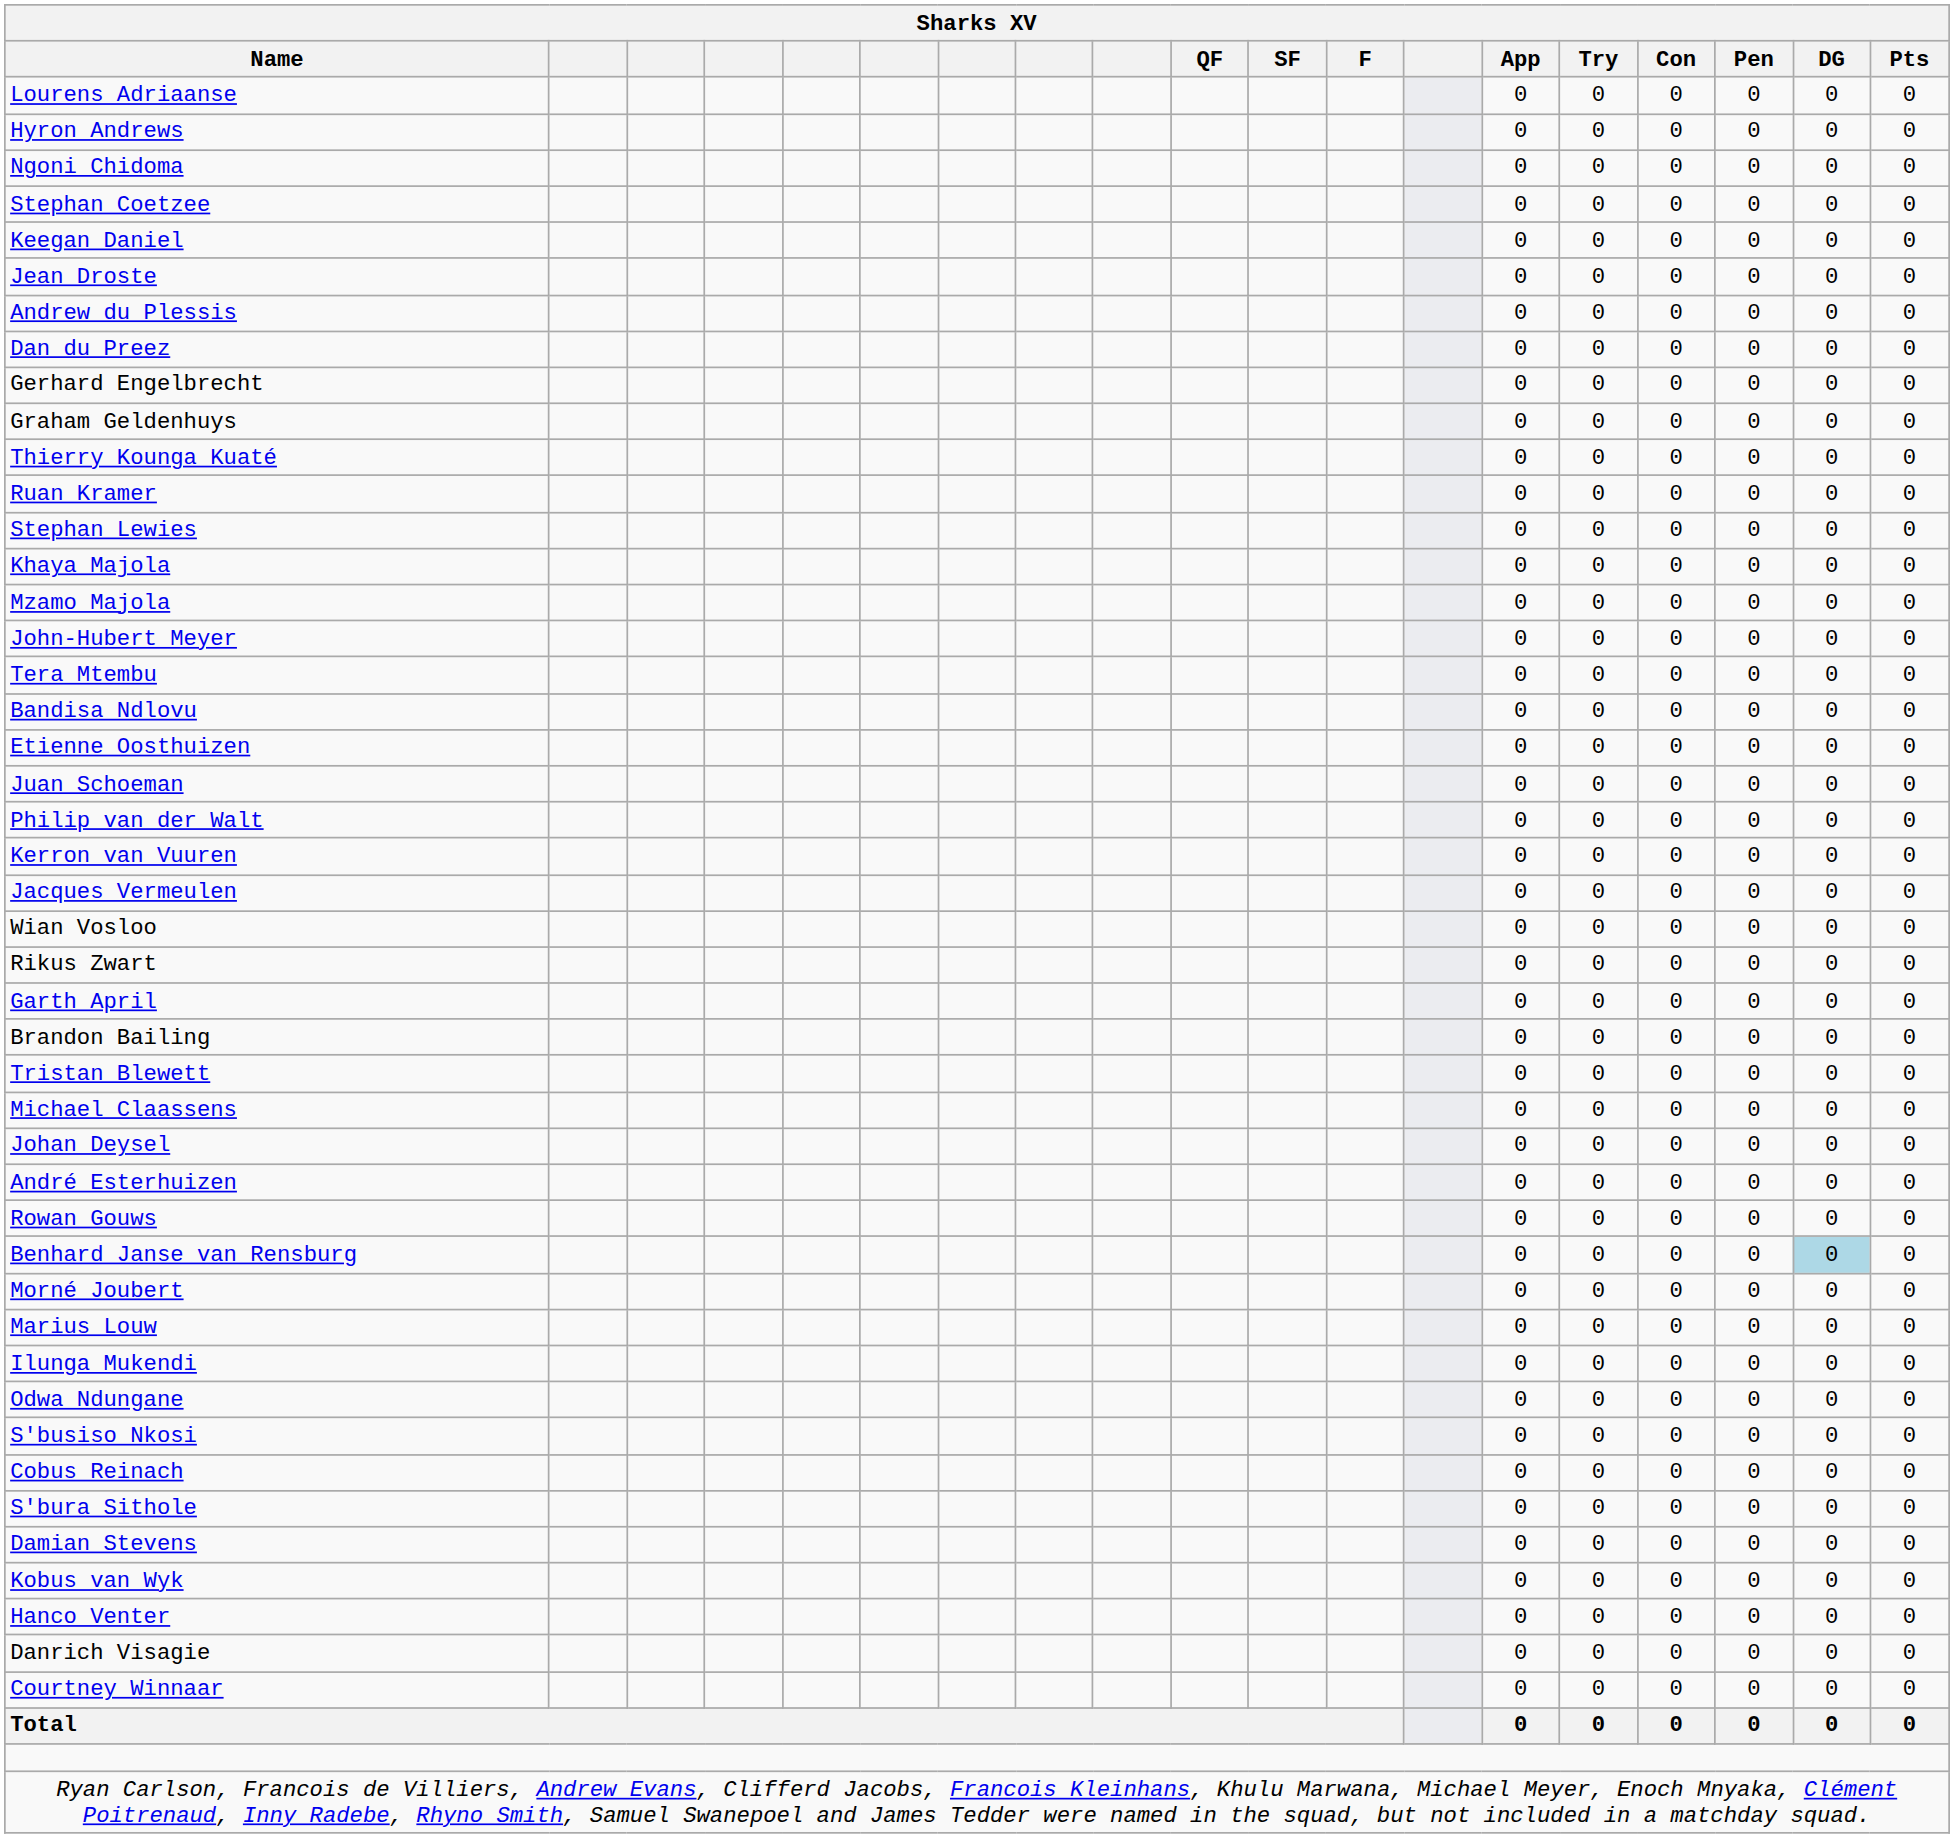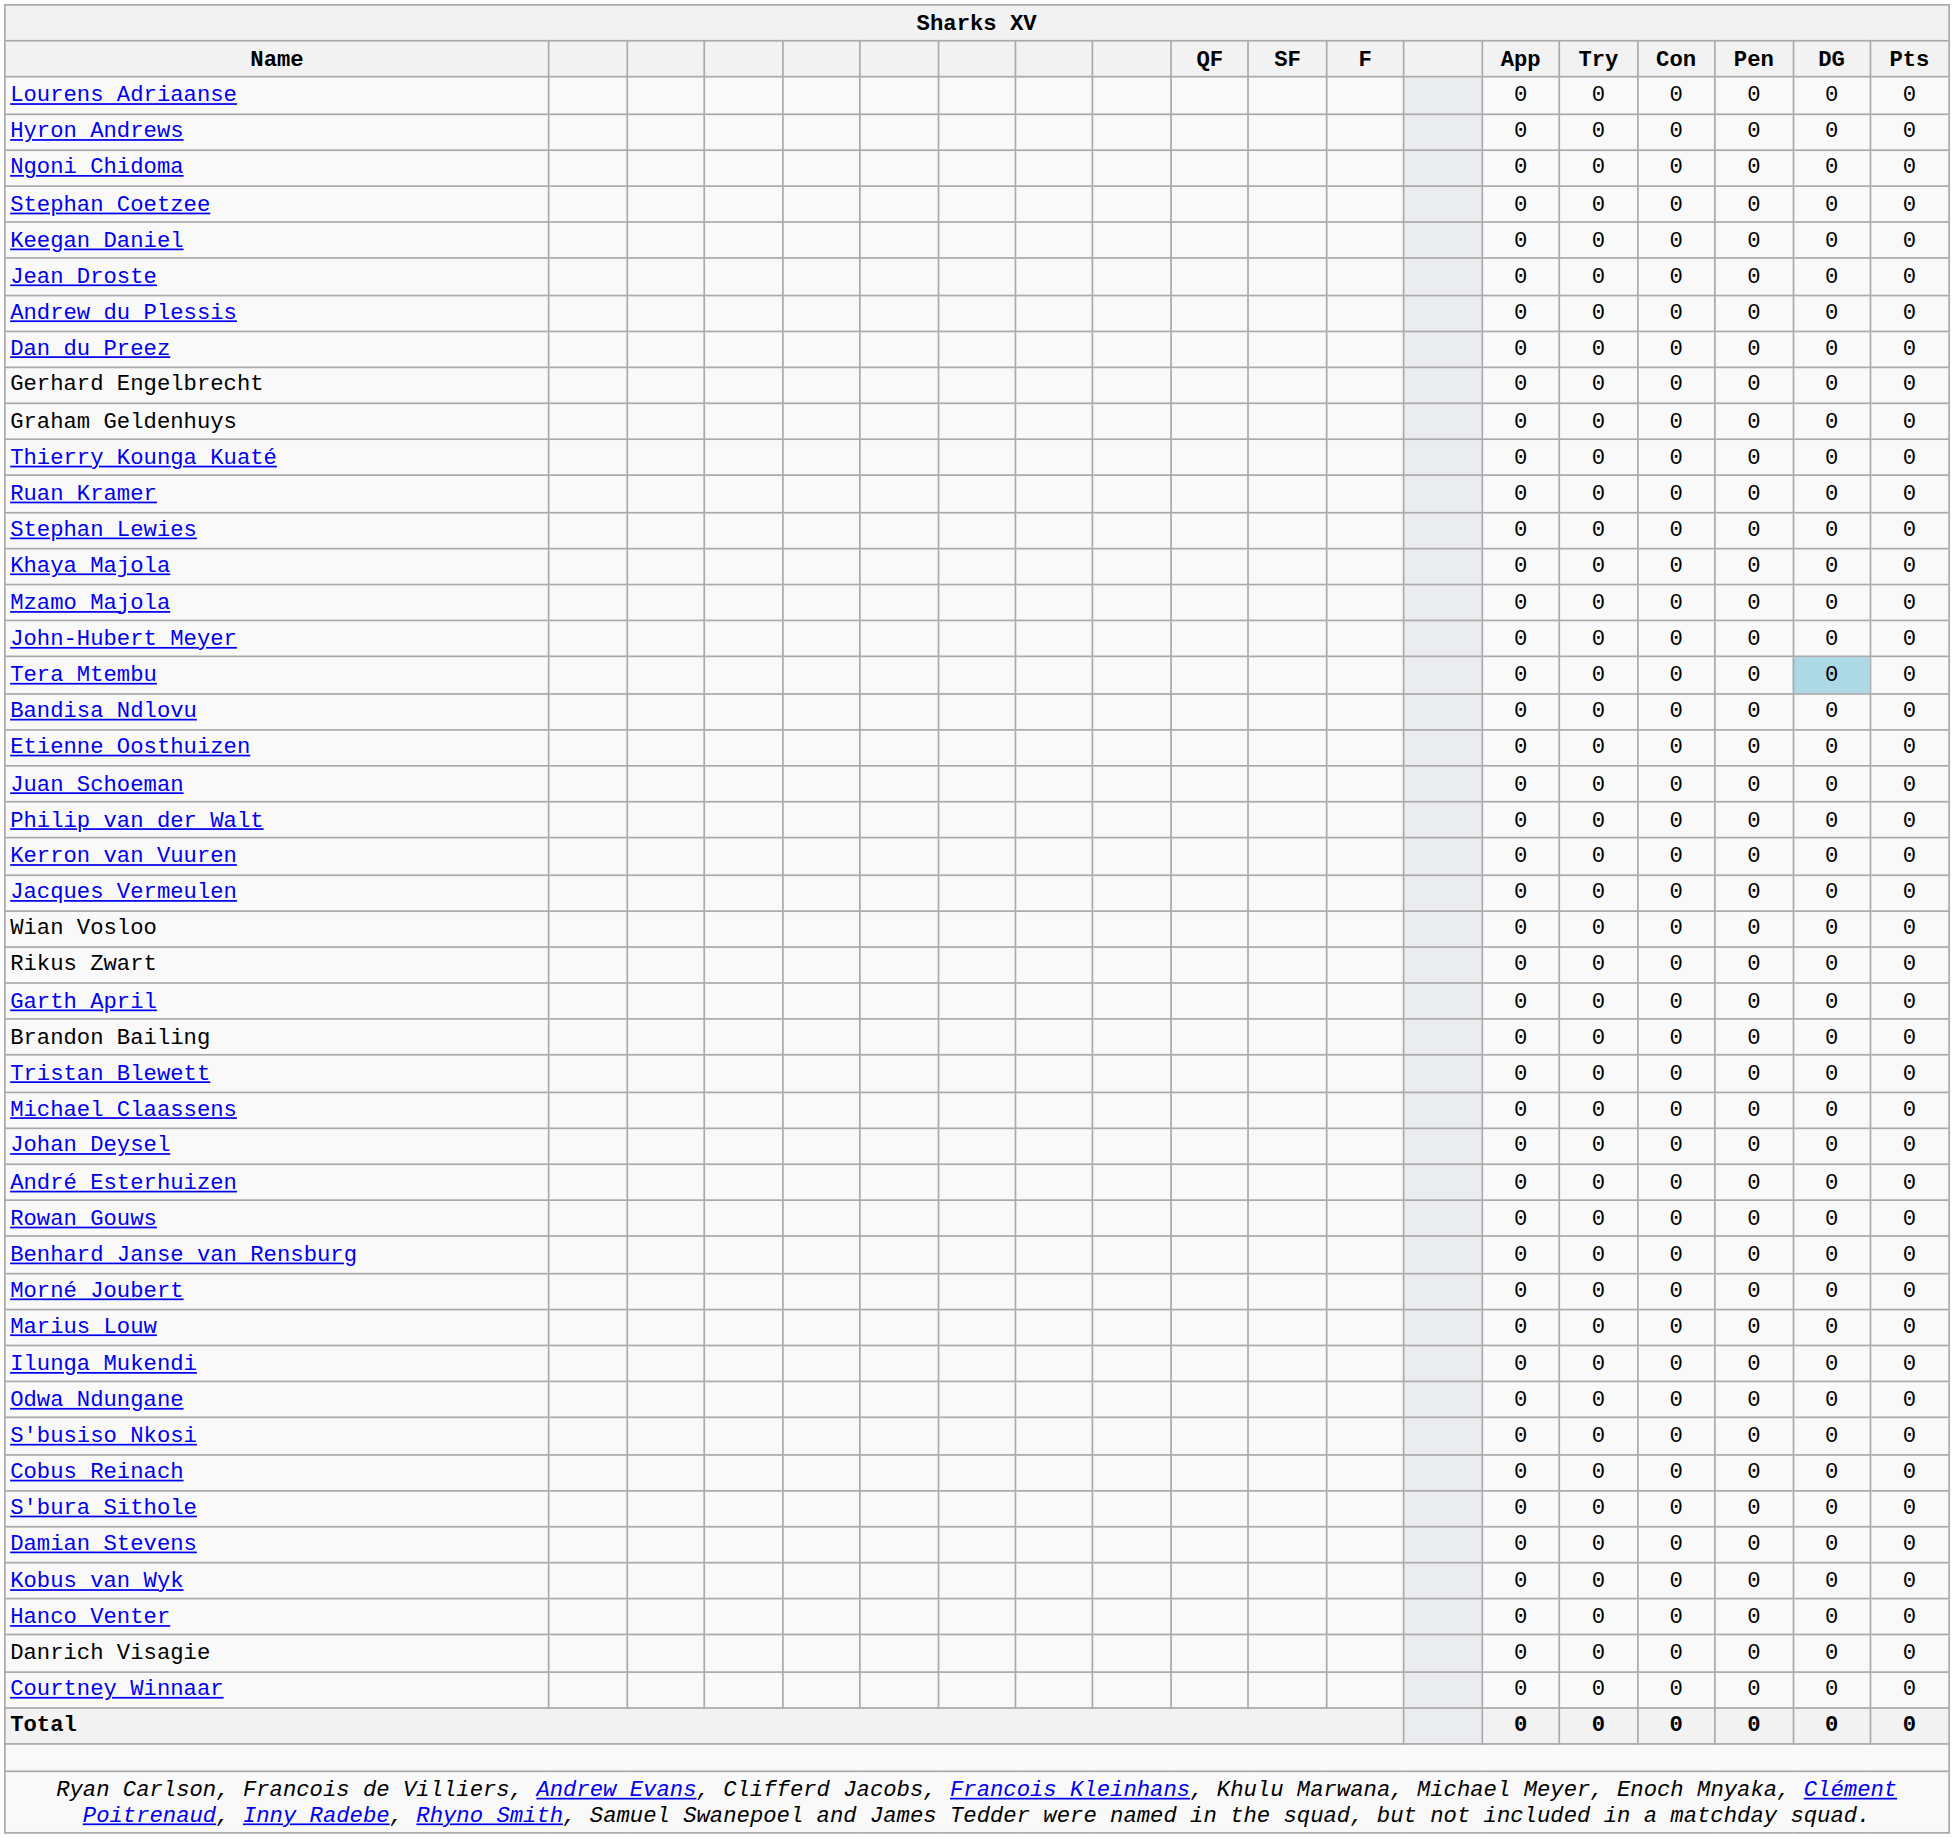Tera Mtembu | DG: no background -> lightblue background
Benhard Janse van Rensburg | DG: lightblue background -> no background
